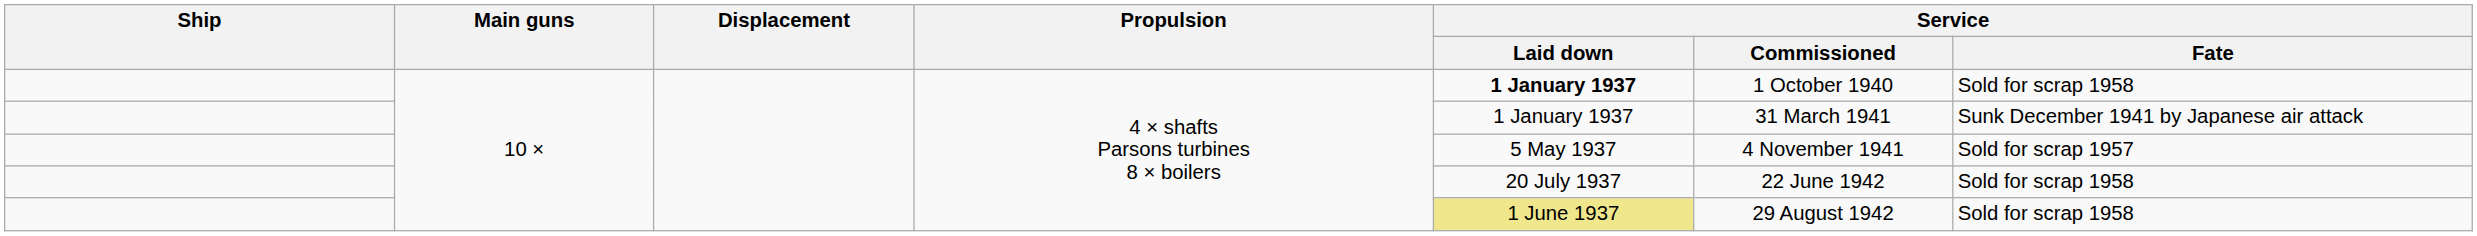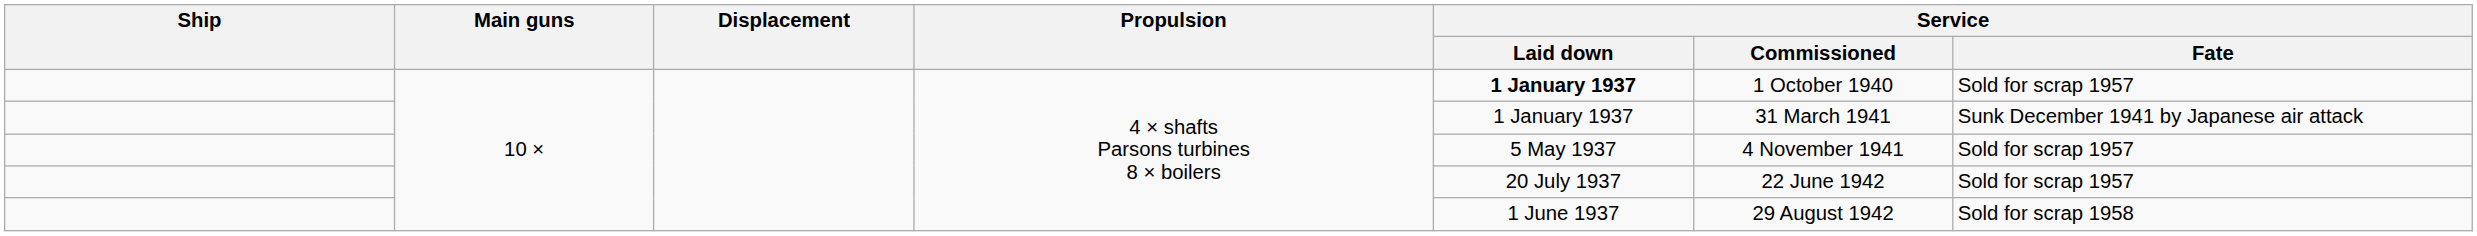row 3 | Service / Fate: Sold for scrap 1958 -> Sold for scrap 1957
row 6 | Service / Fate: Sold for scrap 1958 -> Sold for scrap 1957
row 7 | Service / Laid down: khaki background -> no background
